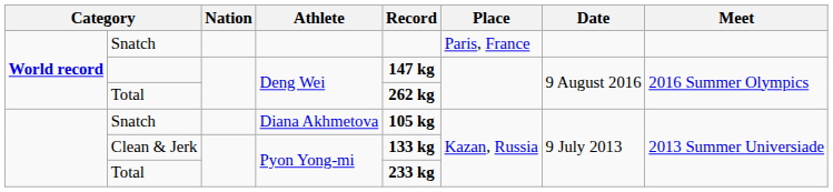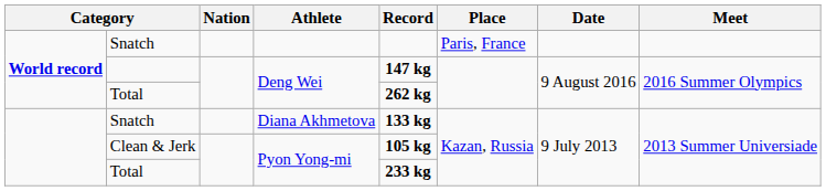Snatch / Diana Akhmetova | Record: 105 kg -> 133 kg
Clean & Jerk | Record: 133 kg -> 105 kg
